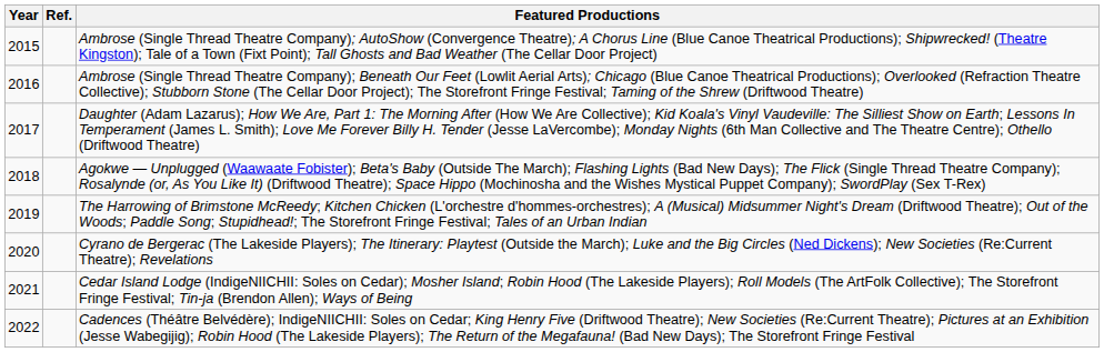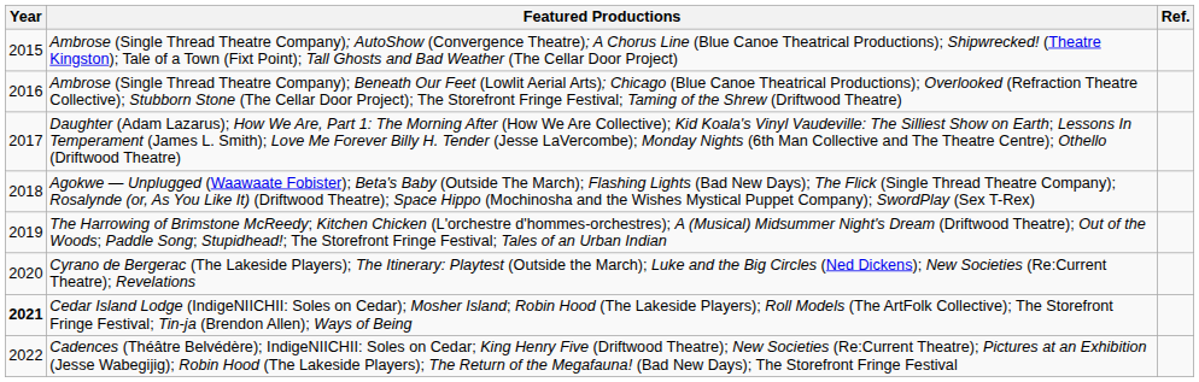columns swapped: Featured Productions <-> Ref.
row 8 | Year: normal -> bold
